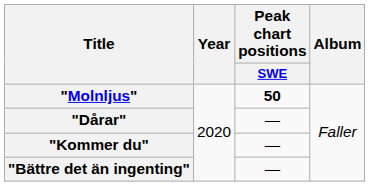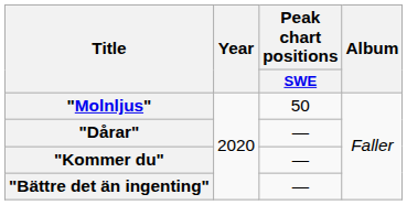"Molnljus" | Peak chart positions / SWE: bold -> normal
